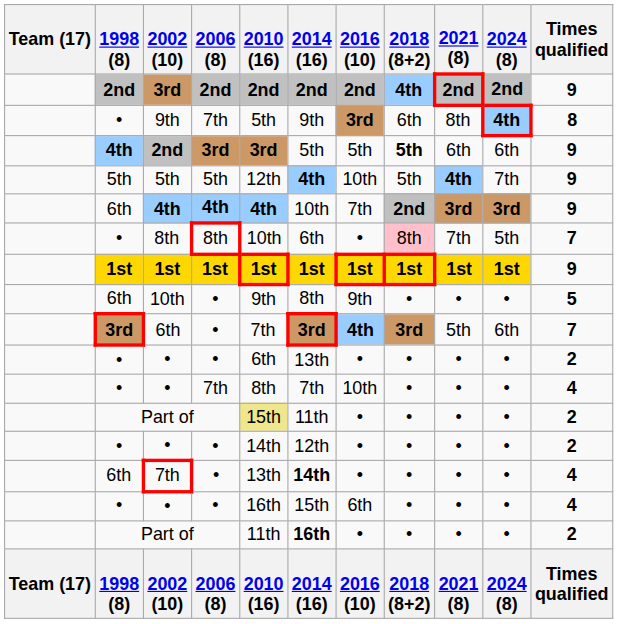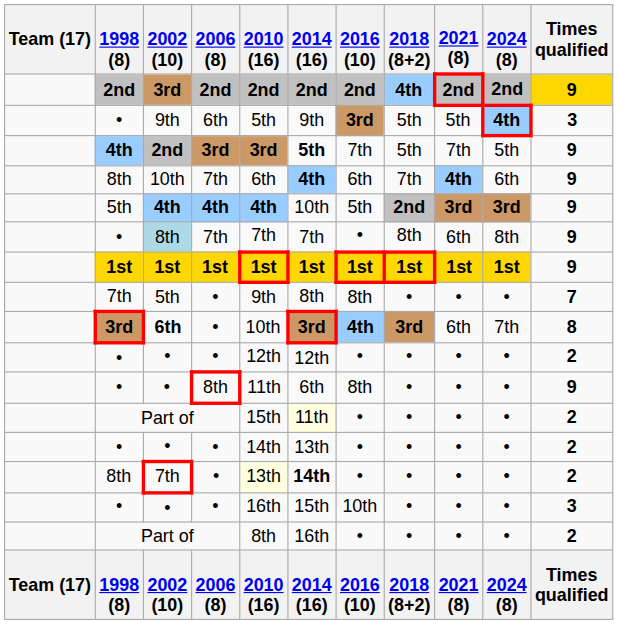row 2 | Times qualified: no background -> gold background
row 3 | 2006 (8): 7th -> 6th
row 3 | 2018 (8+2): 6th -> 5th
row 3 | 2021 (8): 8th -> 5th
row 3 | Times qualified: 8 -> 3
row 4 | 2014 (16): normal -> bold
row 4 | 2016 (10): 5th -> 7th
row 4 | 2018 (8+2): bold -> normal
row 4 | 2021 (8): 6th -> 7th
row 4 | 2024 (8): 6th -> 5th
row 5 | 1998 (8): 5th -> 8th
row 5 | 2002 (10): 5th -> 10th
row 5 | 2006 (8): 5th -> 7th
row 5 | 2010 (16): 12th -> 6th
row 5 | 2016 (10): 10th -> 6th
row 5 | 2018 (8+2): 5th -> 7th
row 5 | 2024 (8): 7th -> 6th
row 6 | 1998 (8): 6th -> 5th
row 6 | 2016 (10): 7th -> 5th
row 7 | 2002 (10): no background -> lightblue background
row 7 | 2006 (8): 8th -> 7th
row 7 | 2010 (16): 10th -> 7th
row 7 | 2014 (16): 6th -> 7th
row 7 | 2018 (8+2): pink background -> no background
row 7 | 2021 (8): 7th -> 6th
row 7 | 2024 (8): 5th -> 8th
row 7 | Times qualified: 7 -> 9
row 9 | 1998 (8): 6th -> 7th
row 9 | 2002 (10): 10th -> 5th
row 9 | 2016 (10): 9th -> 8th
row 9 | Times qualified: 5 -> 7
row 10 | 2002 (10): normal -> bold
row 10 | 2010 (16): 7th -> 10th
row 10 | 2021 (8): 5th -> 6th
row 10 | 2024 (8): 6th -> 7th
row 10 | Times qualified: 7 -> 8
row 11 | 2010 (16): 6th -> 12th
row 11 | 2014 (16): 13th -> 12th
row 12 | 2006 (8): 7th -> 8th
row 12 | 2010 (16): 8th -> 11th
row 12 | 2014 (16): 7th -> 6th
row 12 | 2016 (10): 10th -> 8th
row 12 | Times qualified: 4 -> 9
row 13 | 2010 (16): khaki background -> no background
row 13 | 2014 (16): no background -> lightyellow background
row 14 | 2014 (16): 12th -> 13th
row 15 | 1998 (8): 6th -> 8th
row 15 | 2010 (16): no background -> lightyellow background
row 15 | Times qualified: 4 -> 2
row 16 | 2016 (10): 6th -> 10th
row 16 | Times qualified: 4 -> 3
row 17 | 2010 (16): 11th -> 8th
row 17 | 2014 (16): bold -> normal
